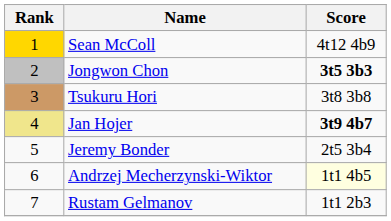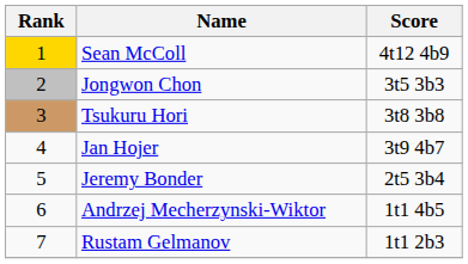Jongwon Chon | Score: bold -> normal
Jan Hojer | Rank: khaki background -> no background
Jan Hojer | Score: bold -> normal
Andrzej Mecherzynski-Wiktor | Score: lightyellow background -> no background
